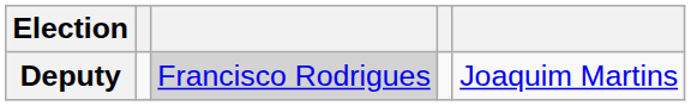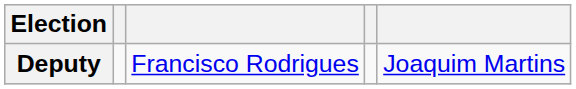Deputy | column 3: lightgrey background -> no background
